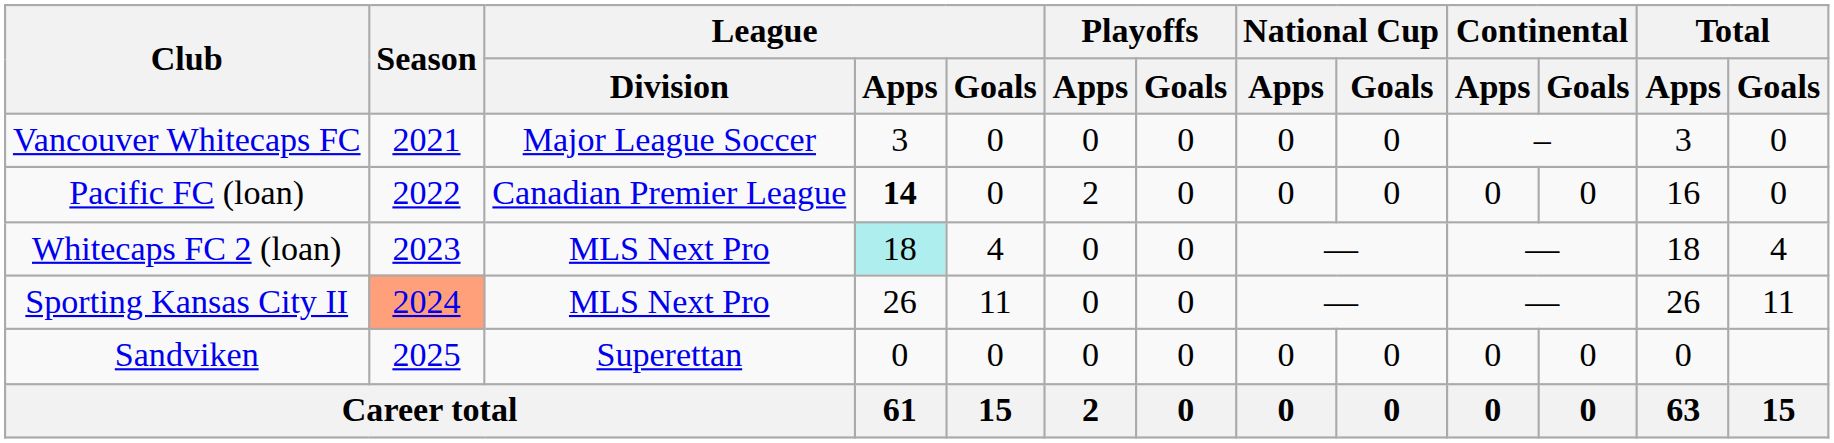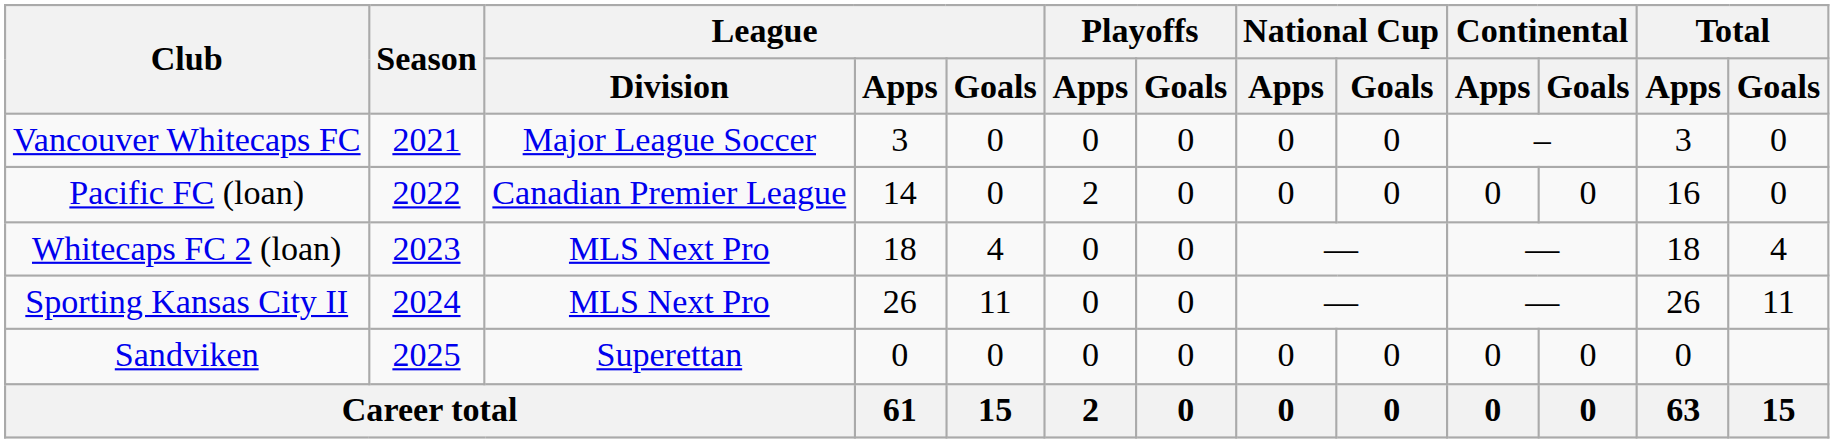Pacific FC (loan) | League / Apps: bold -> normal
Whitecaps FC 2 (loan) | League / Apps: paleturquoise background -> no background
Sporting Kansas City II | Season: lightsalmon background -> no background
